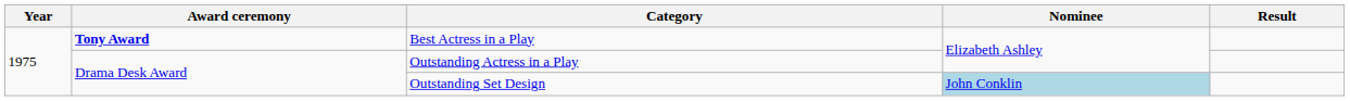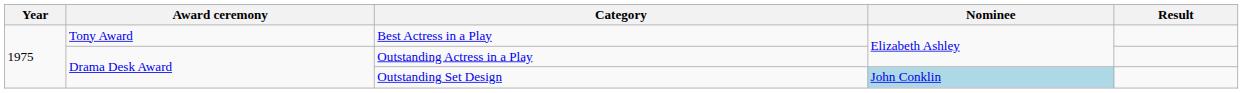Best Actress in a Play | Award ceremony: bold -> normal
